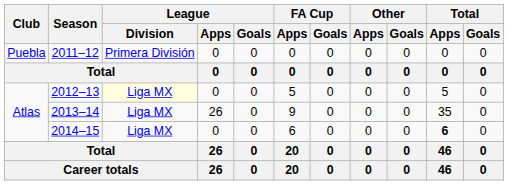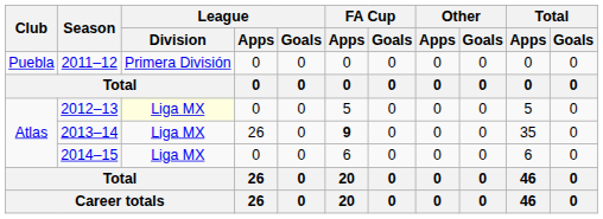2013–14 | FA Cup / Apps: normal -> bold
2014–15 | Total / Apps: bold -> normal
